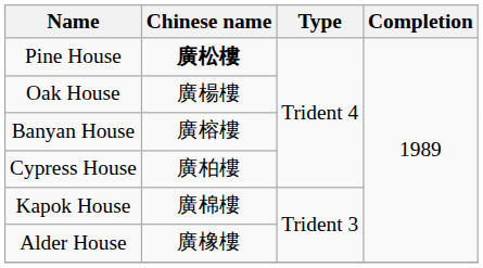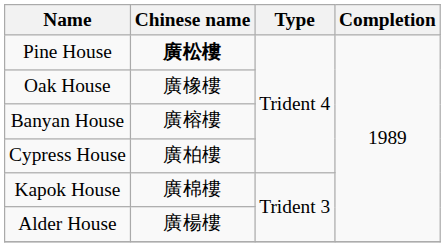Oak House | Chinese name: 廣楊樓 -> 廣橡樓
Alder House | Chinese name: 廣橡樓 -> 廣楊樓
